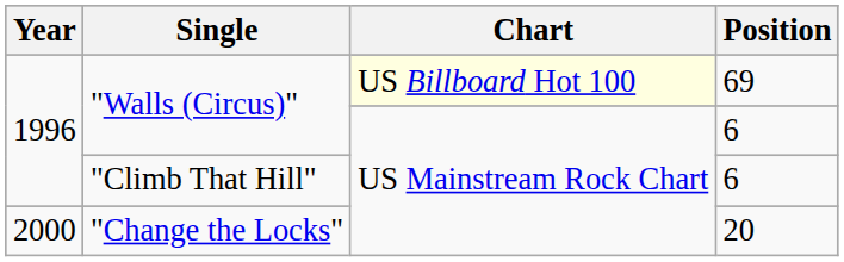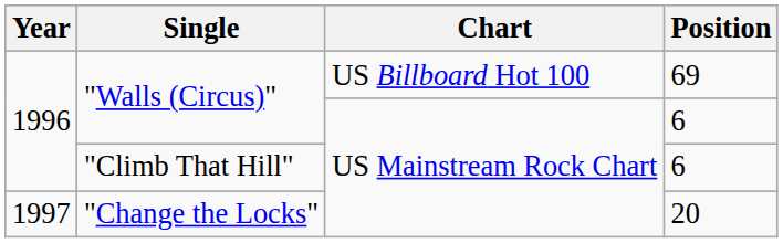"Walls (Circus)" / 69 | Chart: lightyellow background -> no background
"Change the Locks" | Year: 2000 -> 1997
